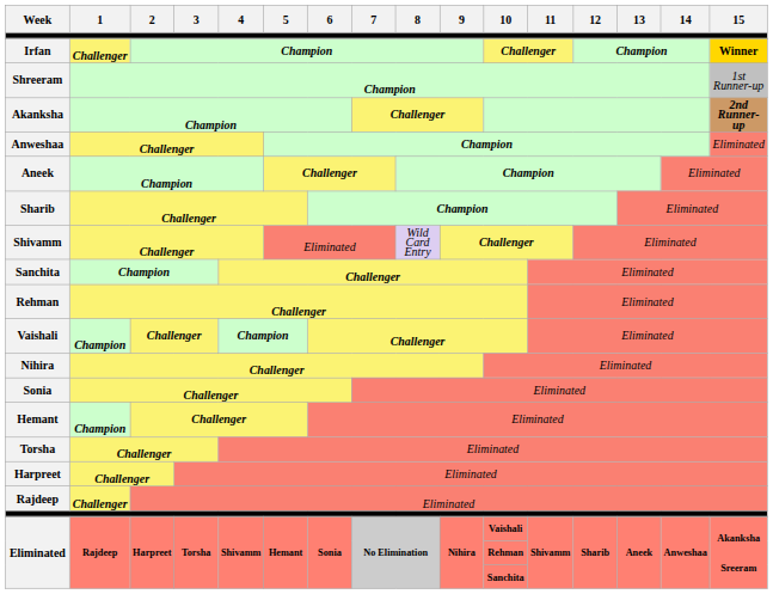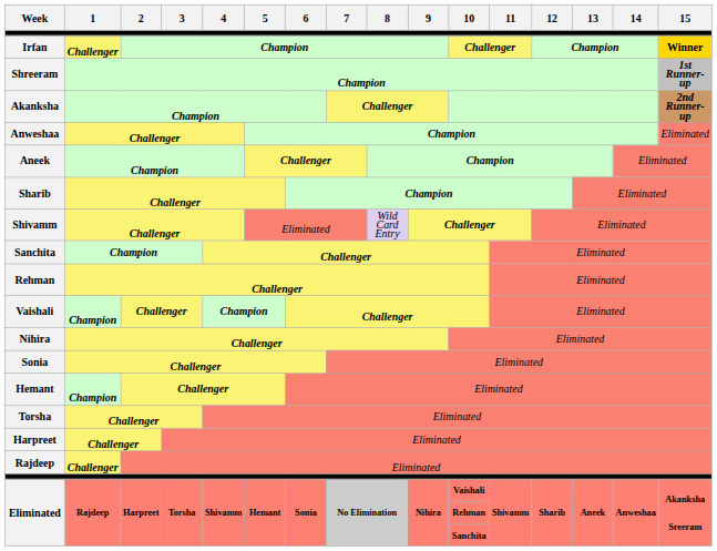Shreeram | 15: normal -> bold
